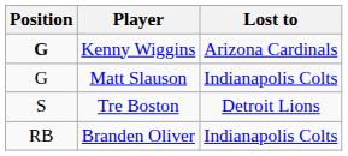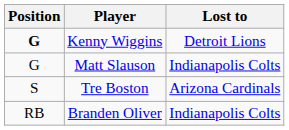Kenny Wiggins | Lost to: Arizona Cardinals -> Detroit Lions
Tre Boston | Lost to: Detroit Lions -> Arizona Cardinals
